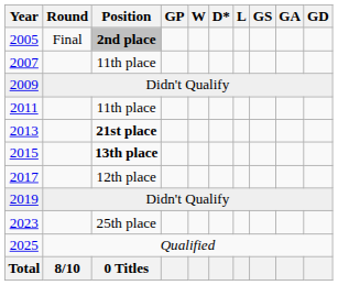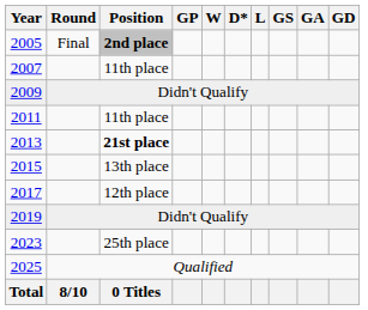2015 | Position: bold -> normal
